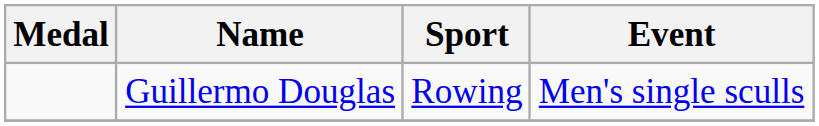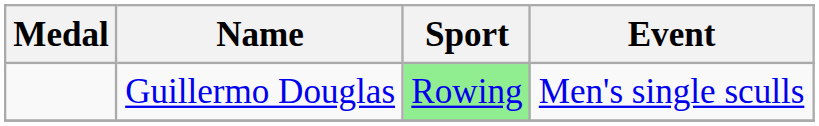Guillermo Douglas | Sport: no background -> lightgreen background
